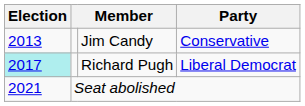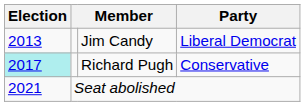Jim Candy | Party: Conservative -> Liberal Democrat
Richard Pugh | Party: Liberal Democrat -> Conservative
